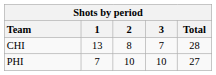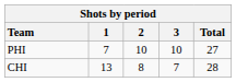rows swapped: PHI <-> CHI
